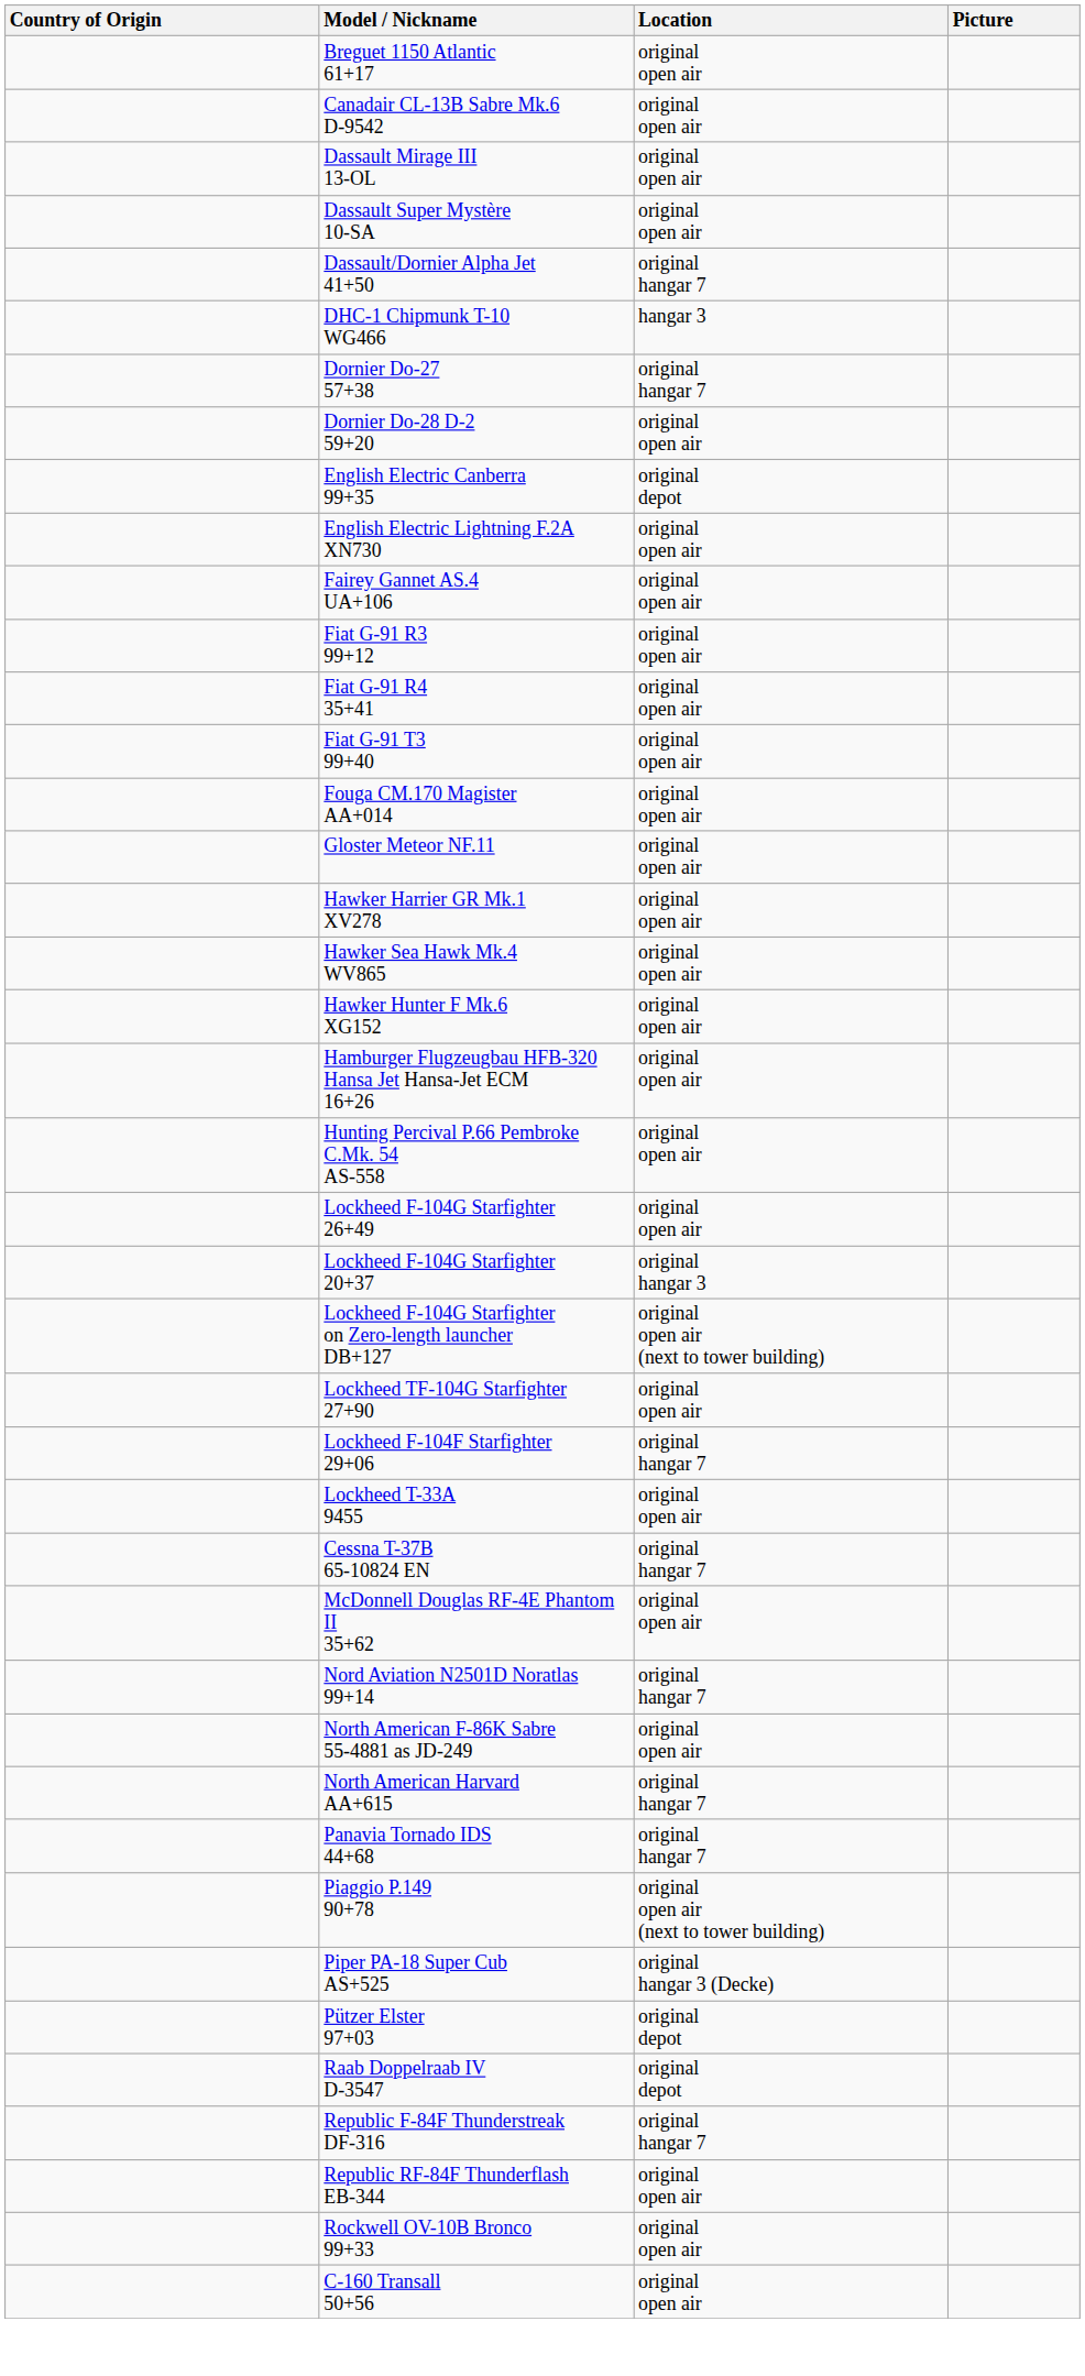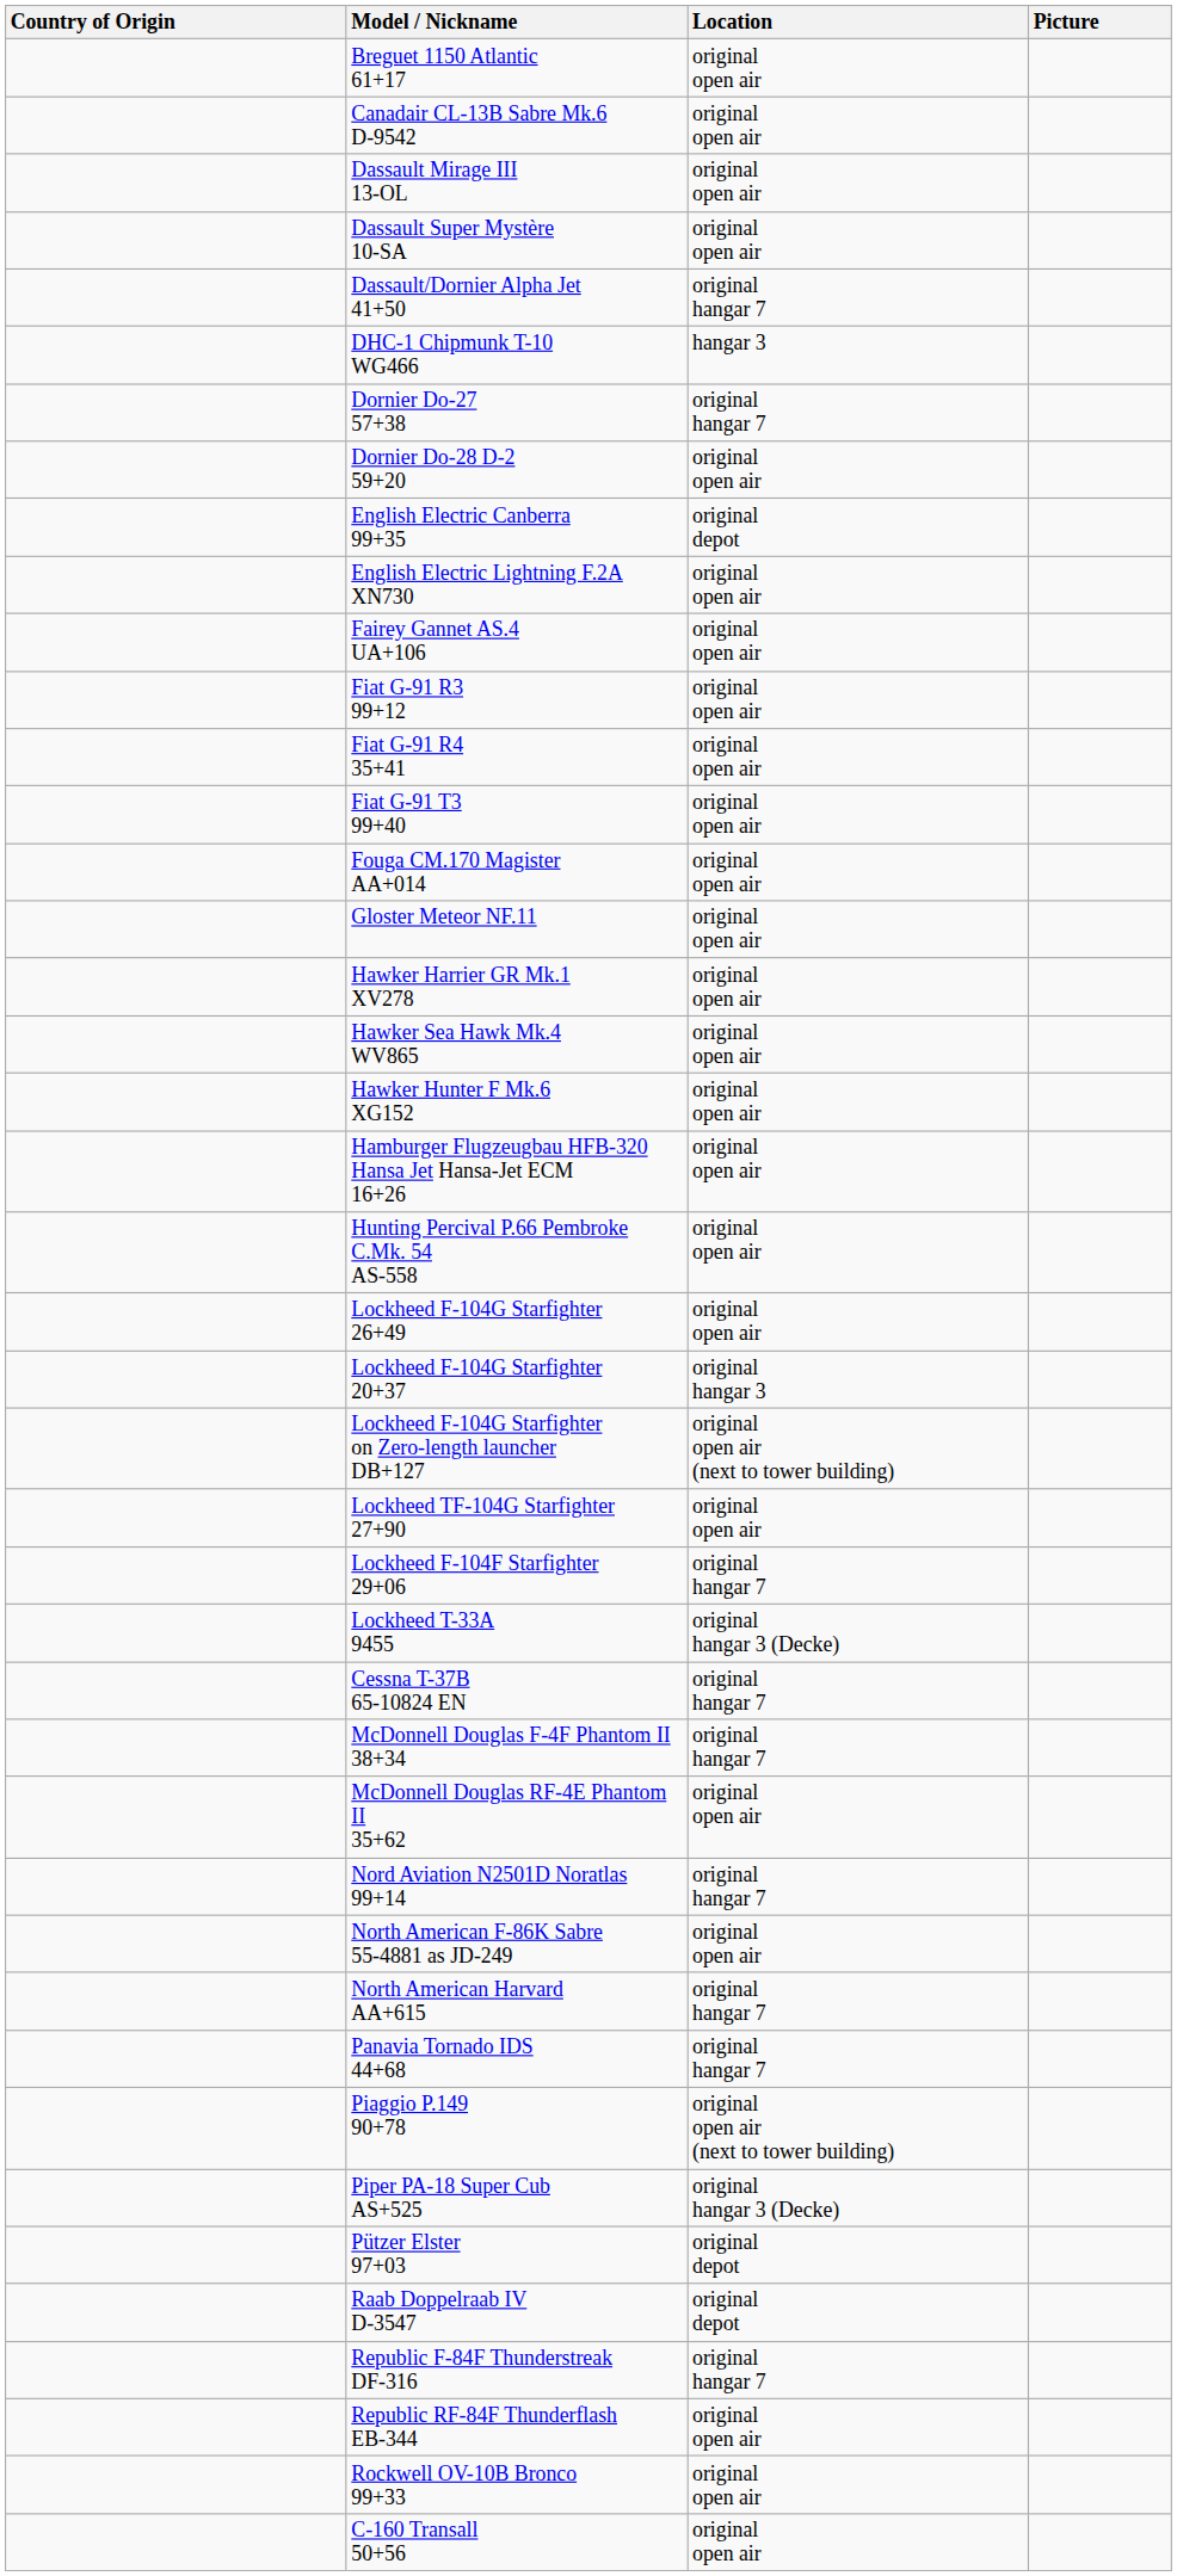Lockheed T-33A 9455 | Location: original open air -> original hangar 3 (Decke)
+ row: McDonnell Douglas F-4F Phantom II 38+34 | original hangar 7
